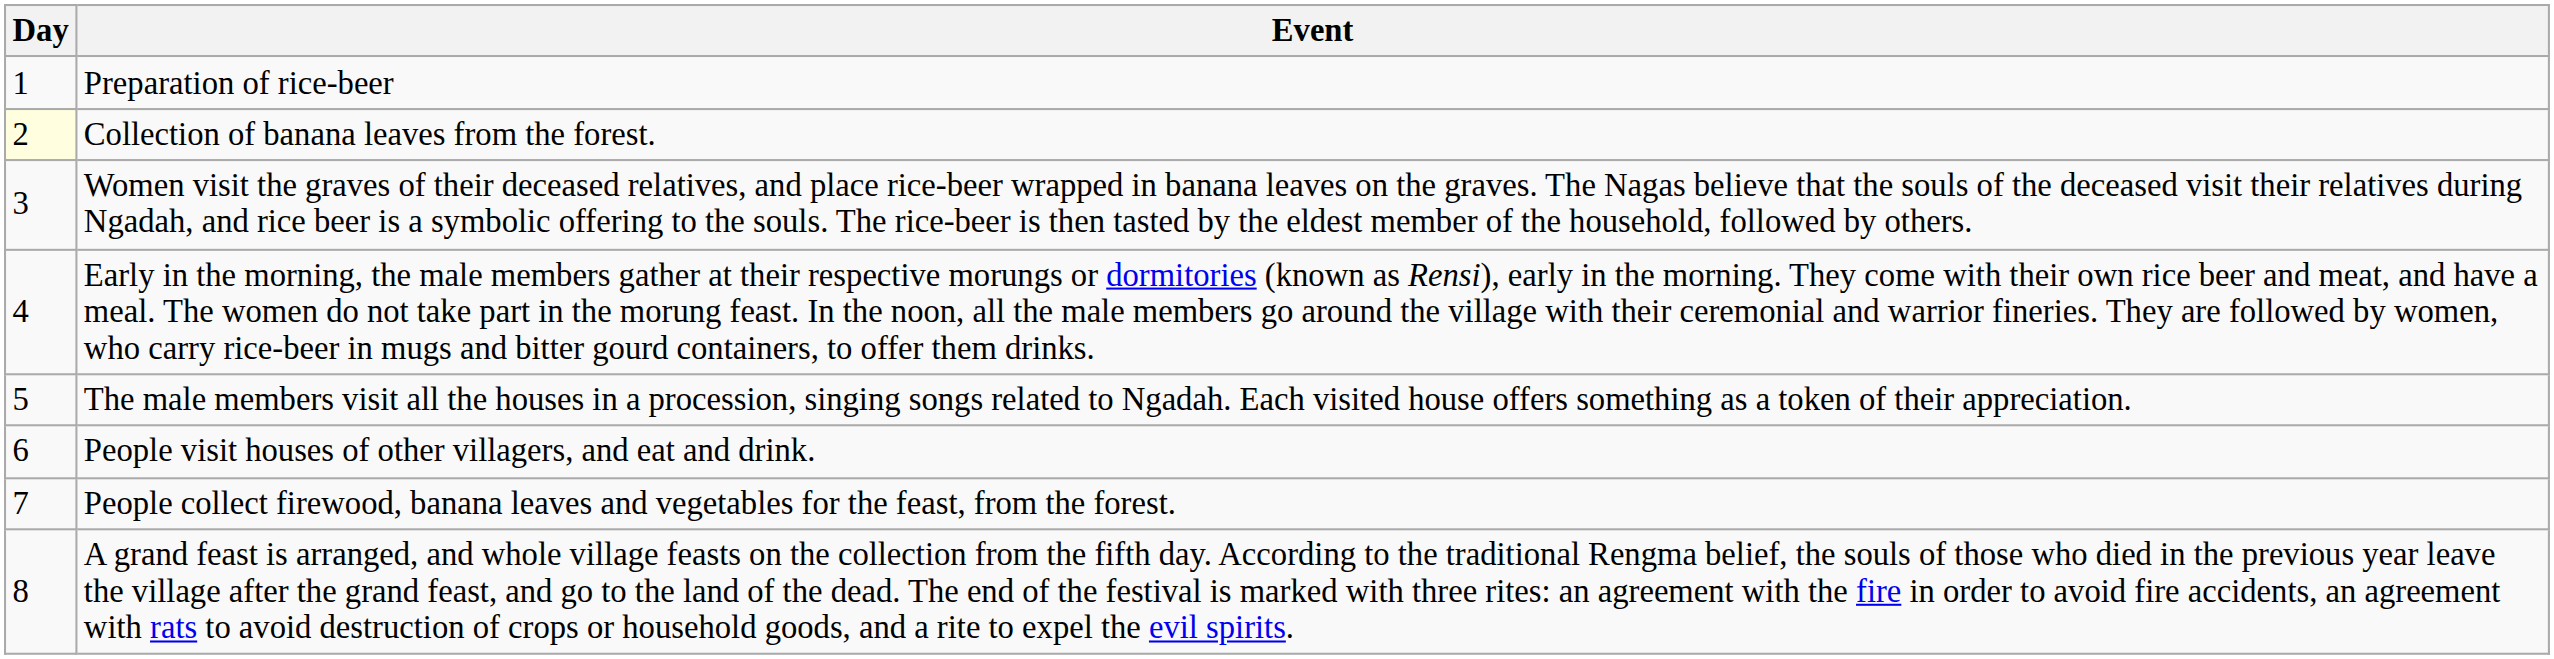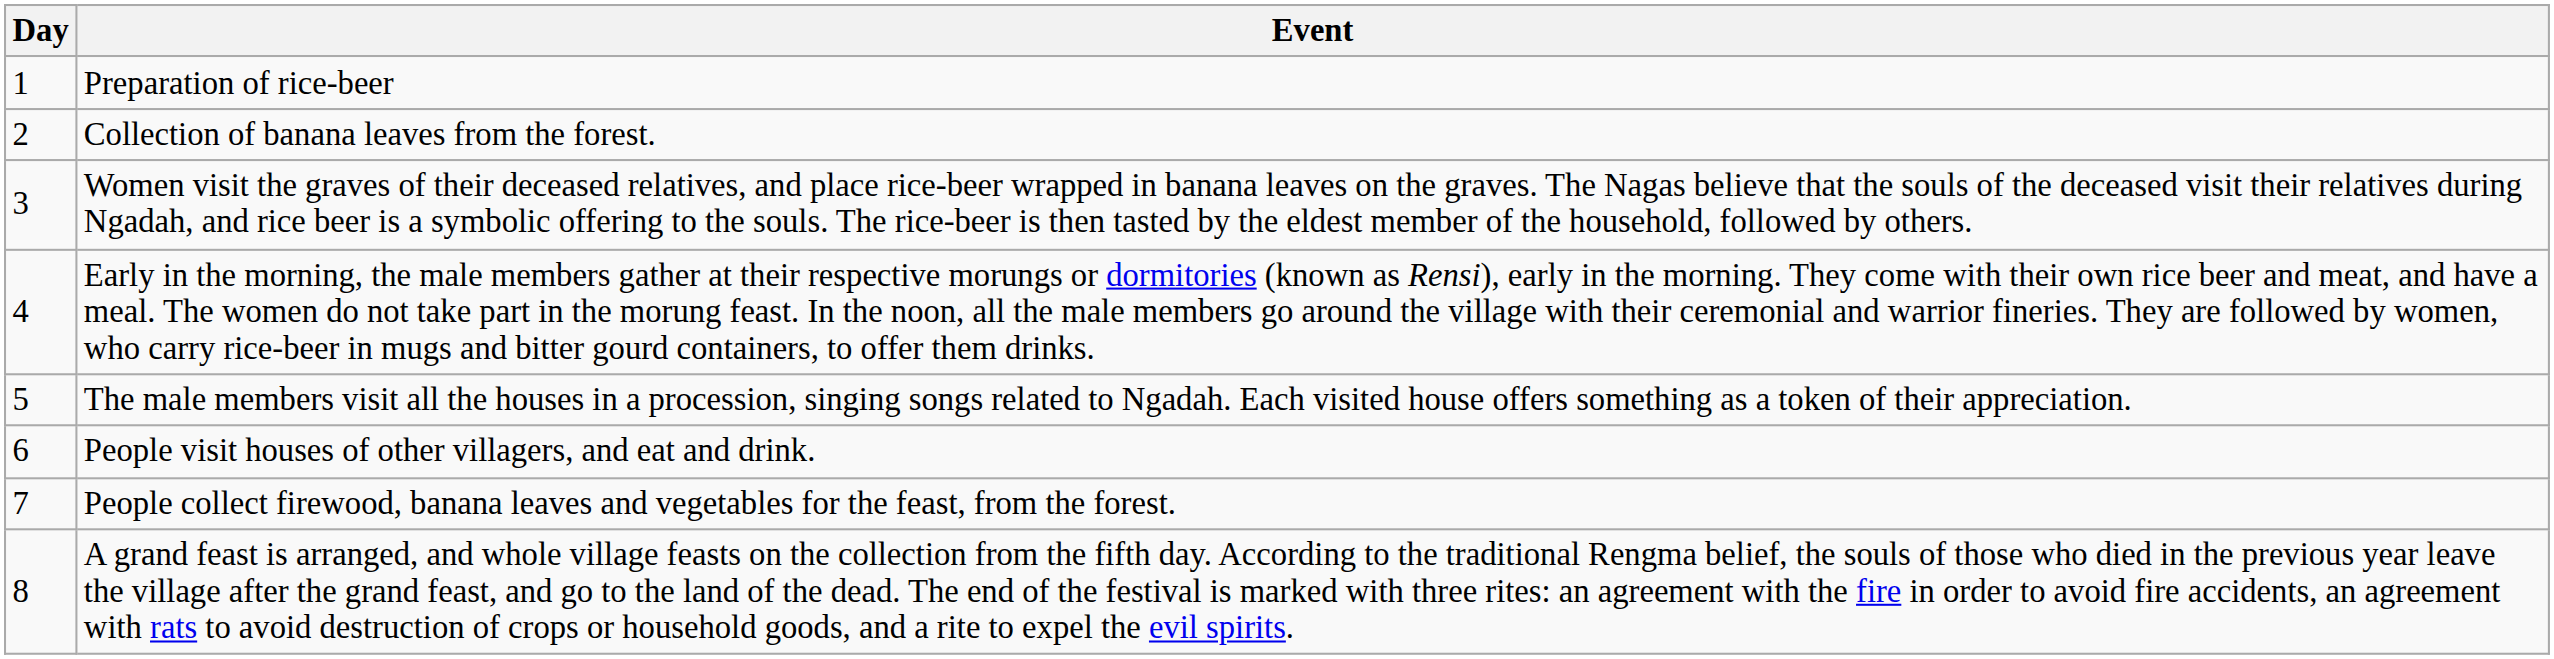Collection of banana leaves from the forest. | Day: lightyellow background -> no background
